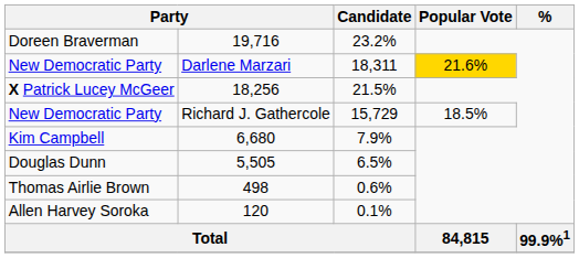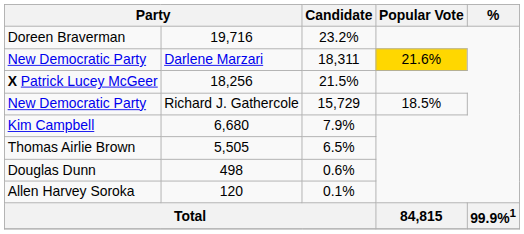5,505 | column 1: Douglas Dunn -> Thomas Airlie Brown
498 | column 1: Thomas Airlie Brown -> Douglas Dunn
